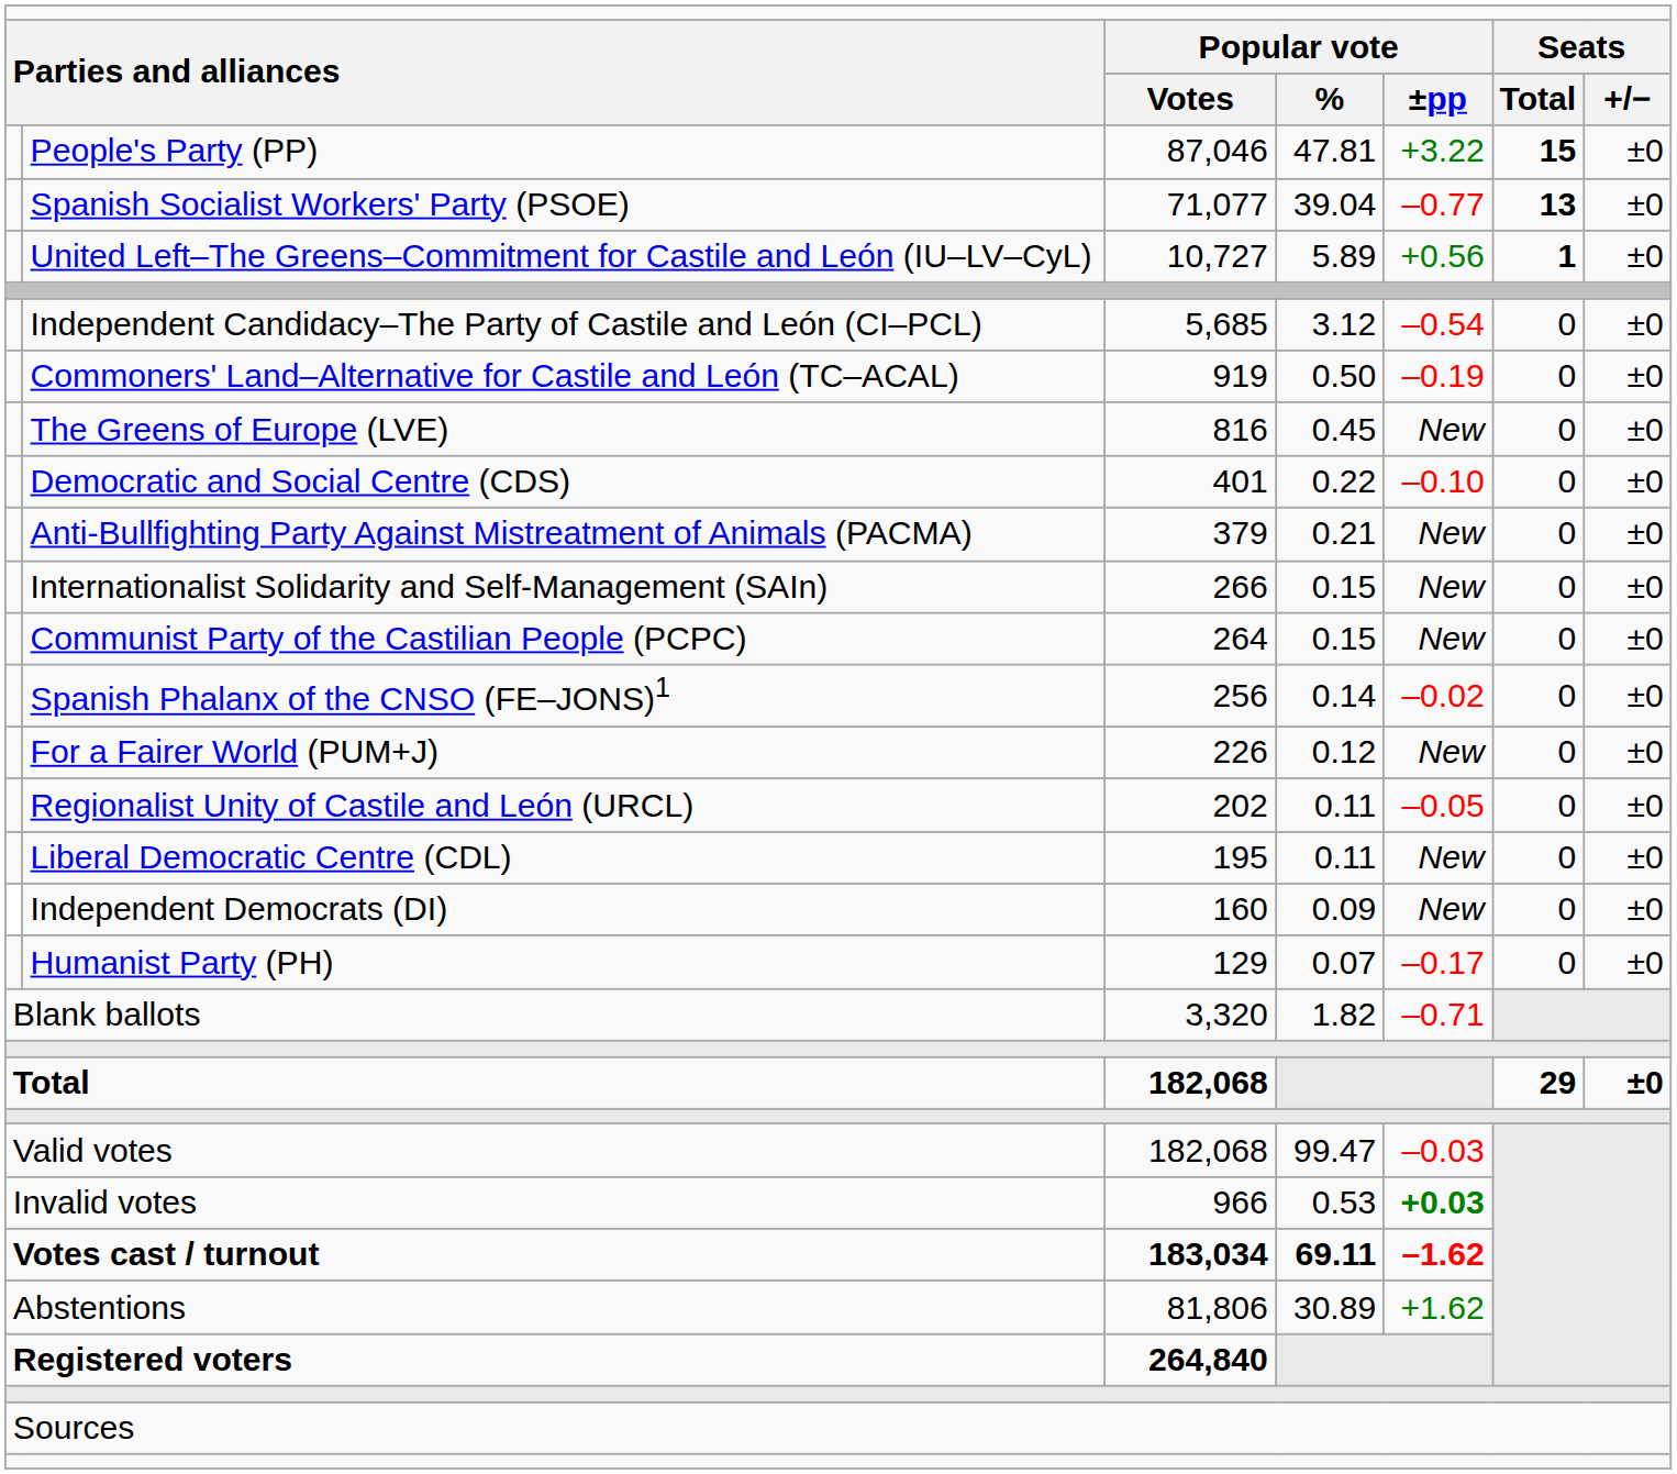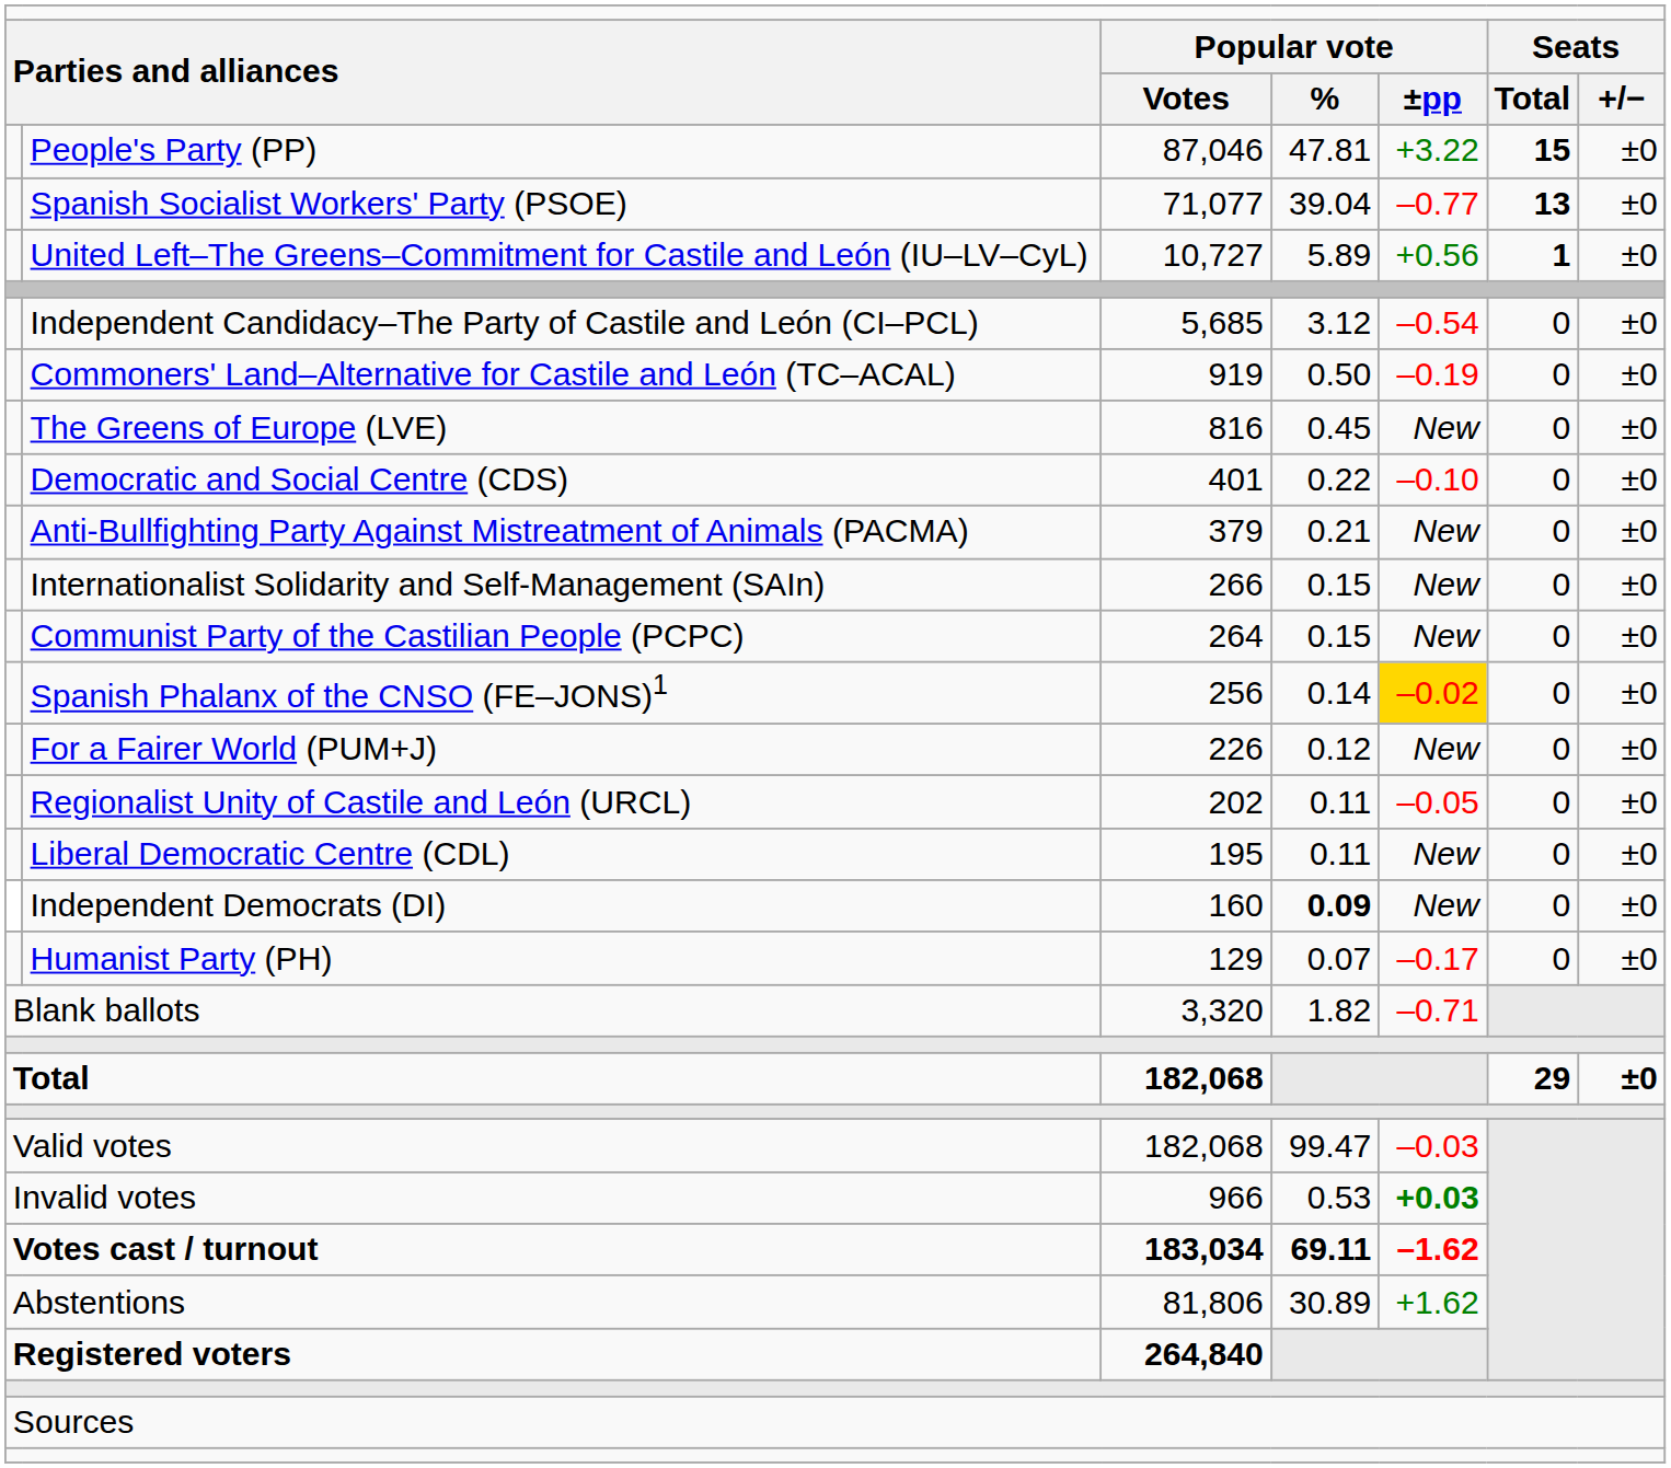Spanish Phalanx of the CNSO (FE–JONS)1 | column 5: no background -> gold background
Independent Democrats (DI) | column 4: normal -> bold
